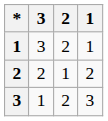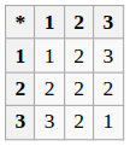columns swapped: 1 <-> 3
row 3 | 2: 1 -> 2
